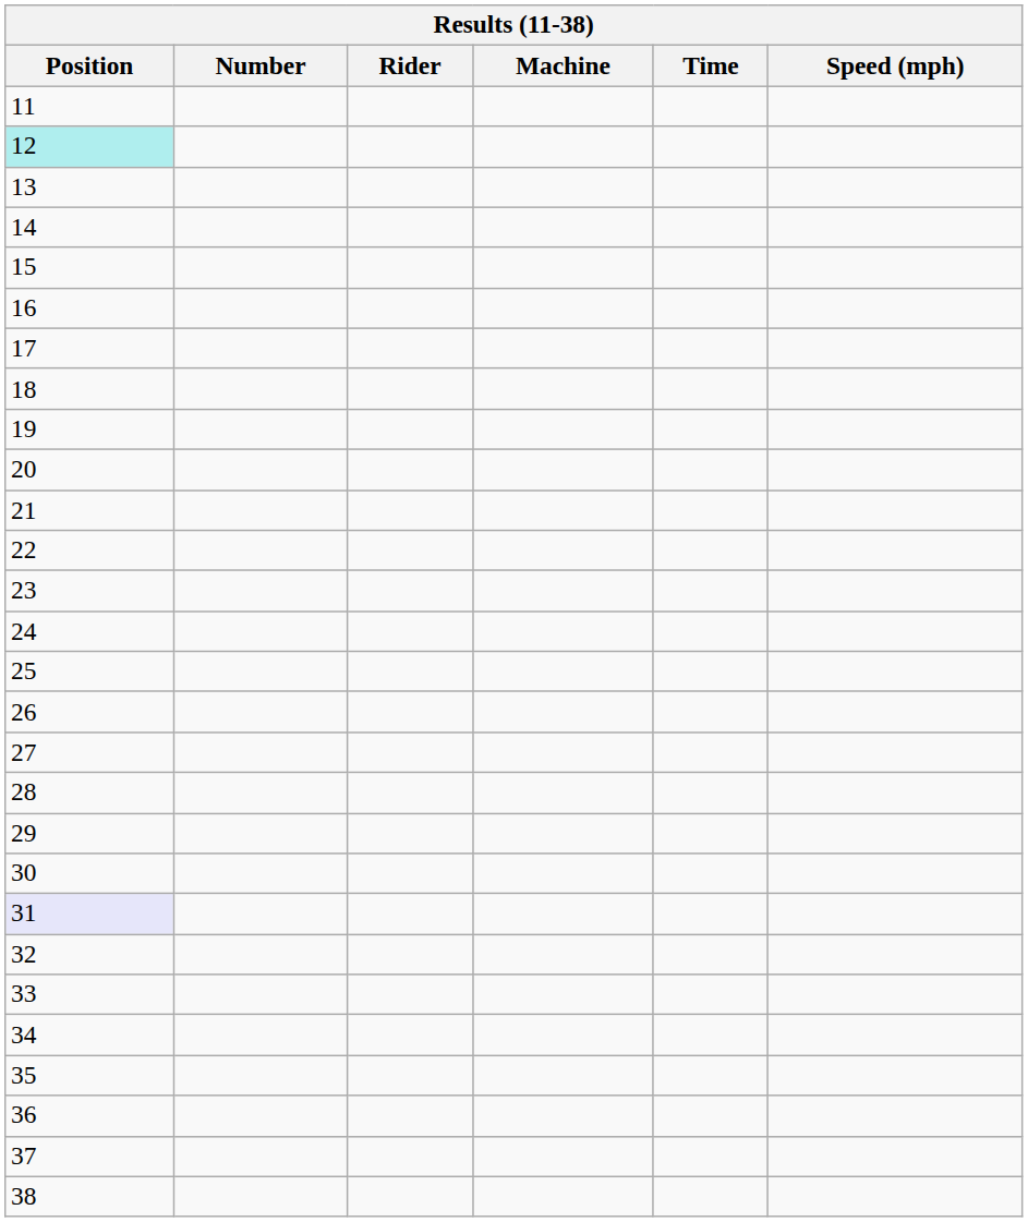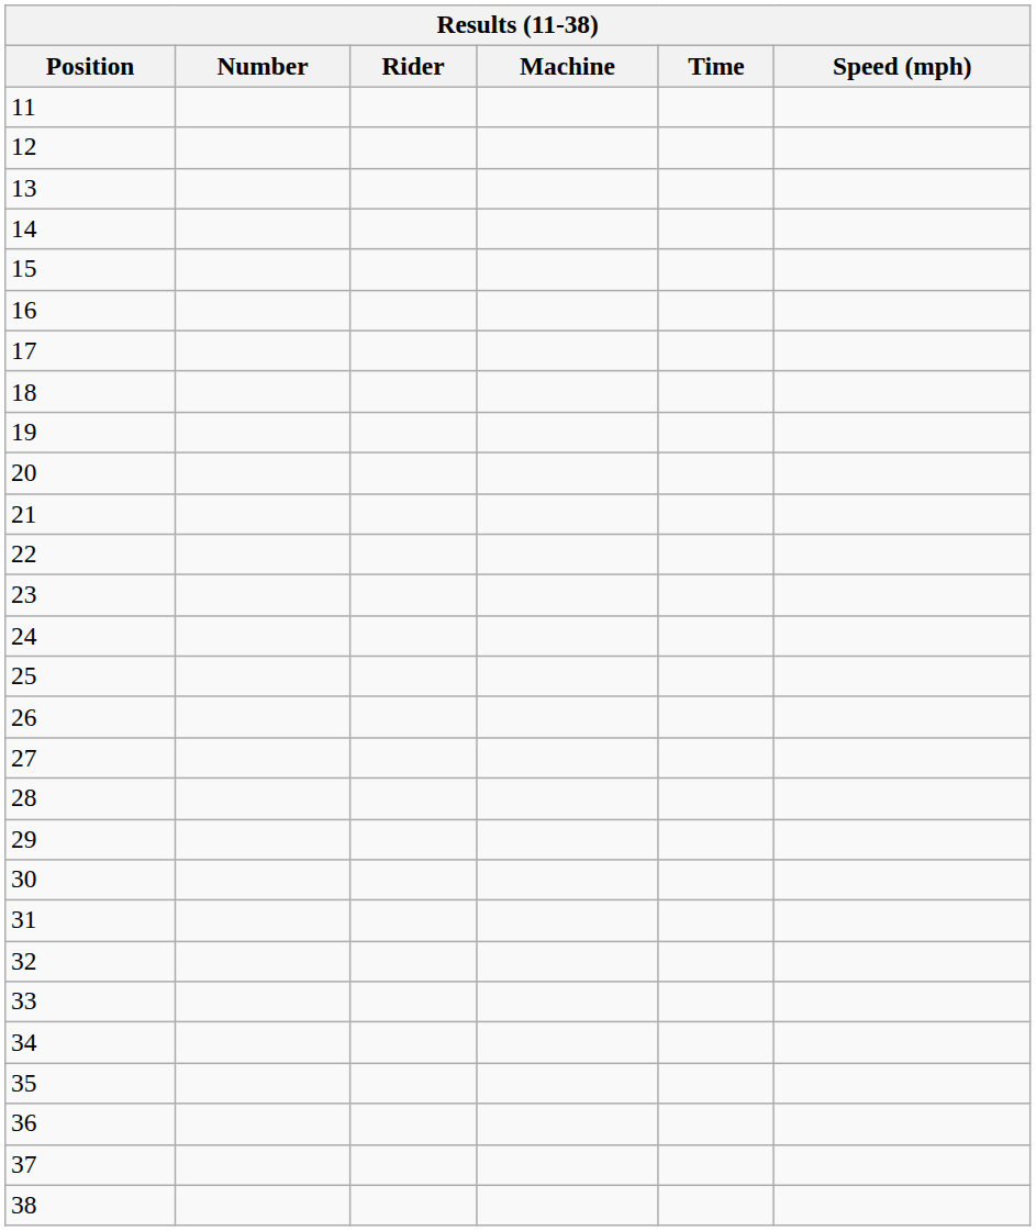12 | Position: paleturquoise background -> no background
31 | Position: lavender background -> no background
